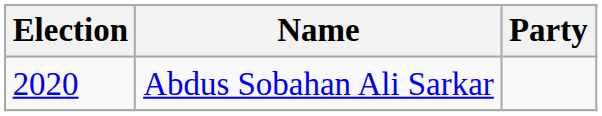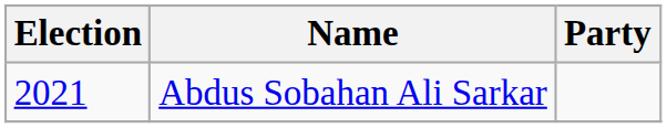Abdus Sobahan Ali Sarkar | Election: 2020 -> 2021
